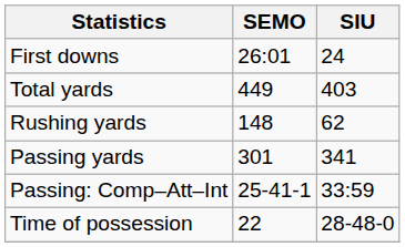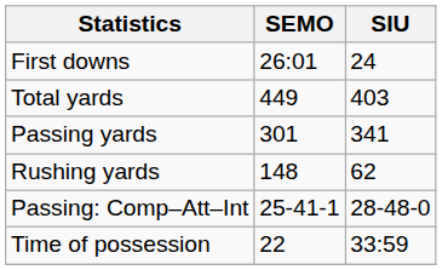rows swapped: Rushing yards <-> Passing yards
Passing: Comp–Att–Int | SIU: 33:59 -> 28-48-0
Time of possession | SIU: 28-48-0 -> 33:59
